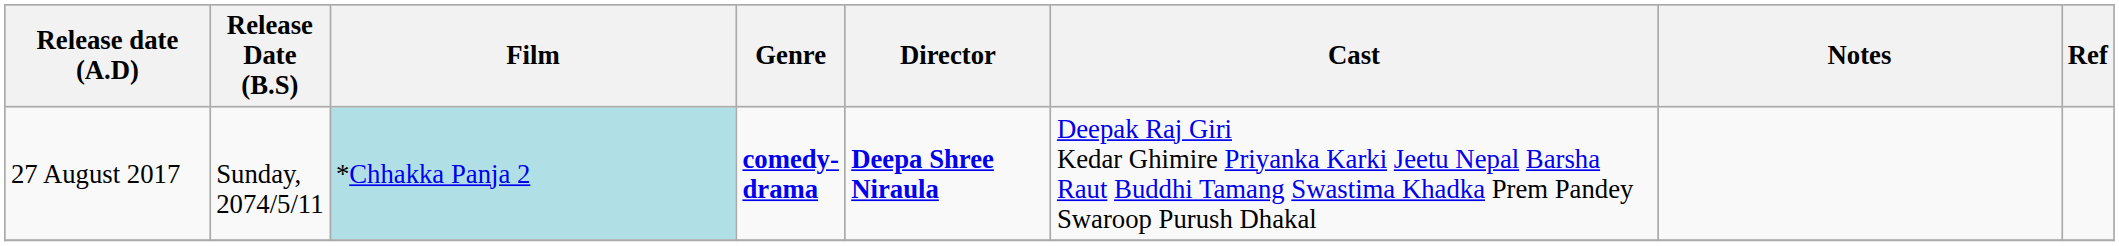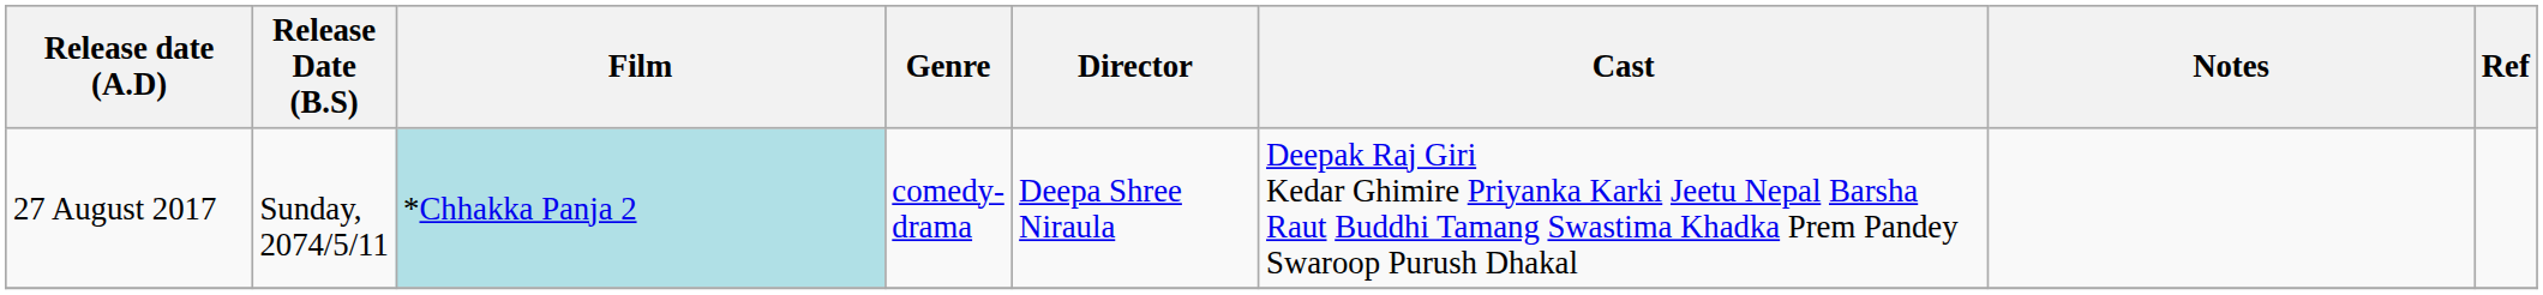27 August 2017 | Genre: bold -> normal
27 August 2017 | Director: bold -> normal
